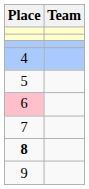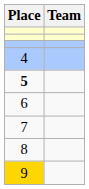row 6 | Place: normal -> bold
row 7 | Place: pink background -> no background
row 9 | Place: bold -> normal
row 10 | Place: no background -> gold background
